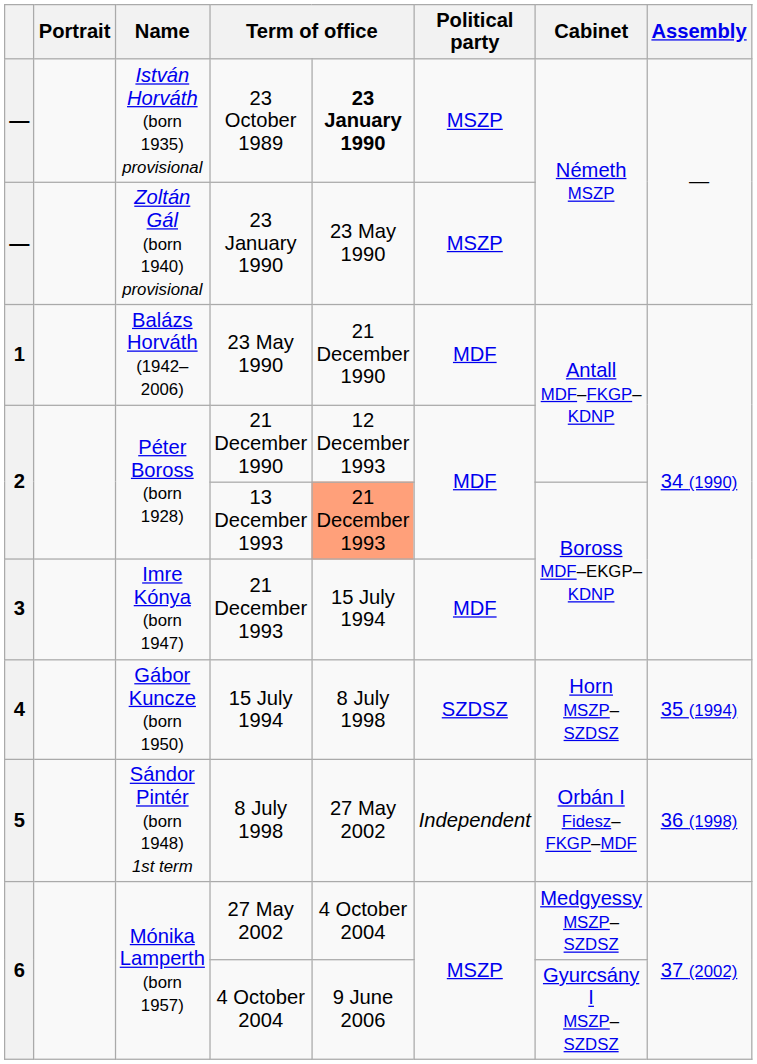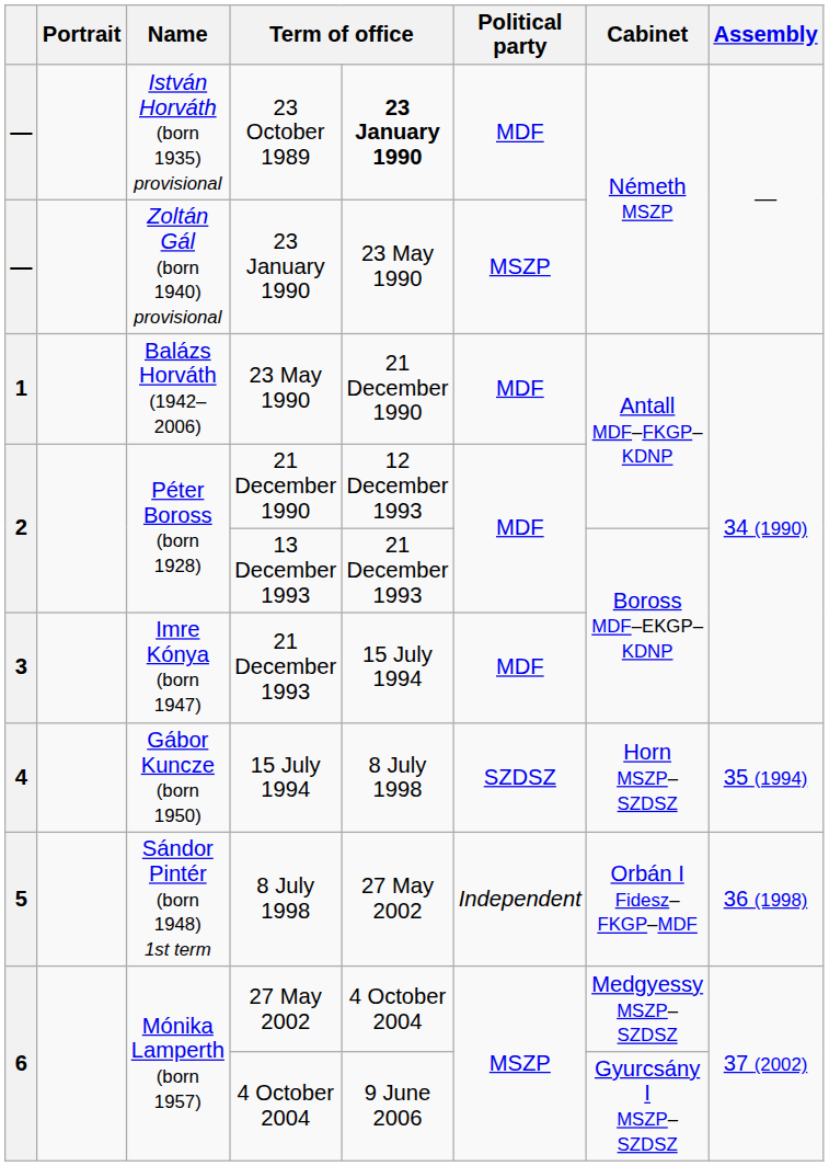23 October 1989 | Political party: MSZP -> MDF
13 December 1993 | column 5: lightsalmon background -> no background
